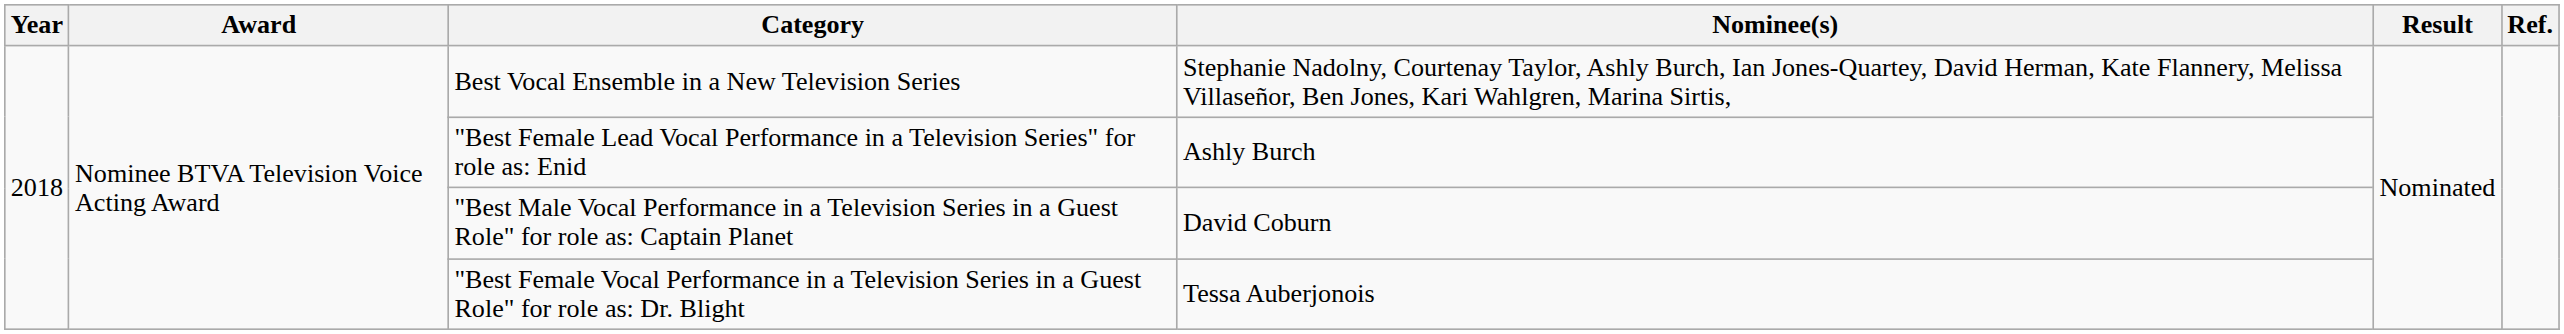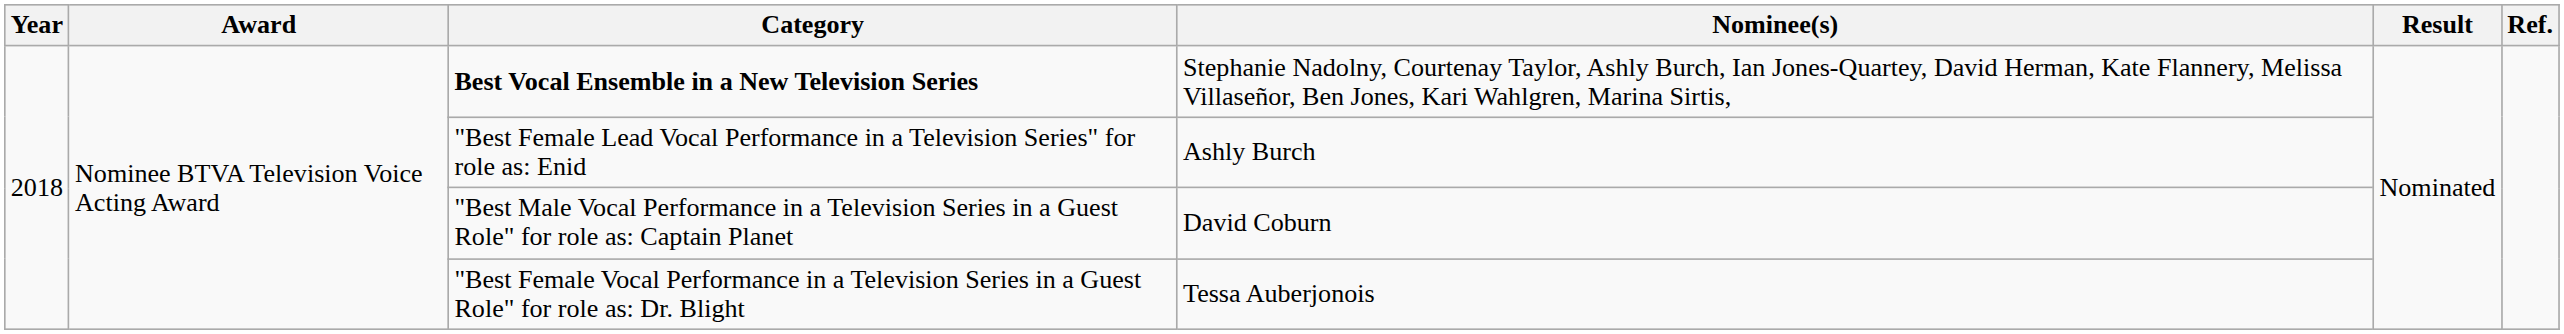Best Vocal Ensemble in a New Television Series | Category: normal -> bold
